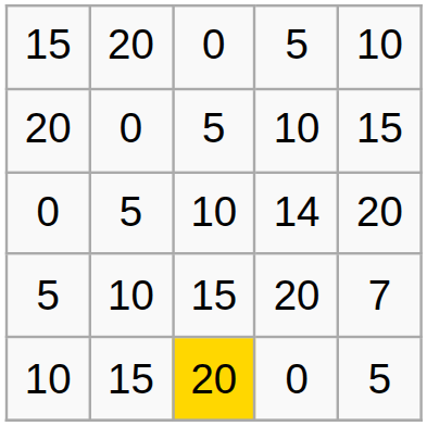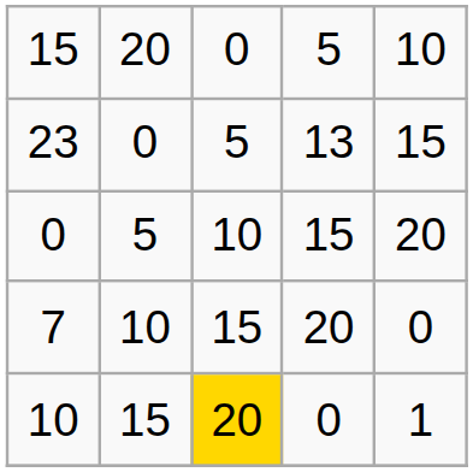row 2 | column 1: 20 -> 23
row 2 | column 4: 10 -> 13
row 3 | column 4: 14 -> 15
row 4 | column 1: 5 -> 7
row 4 | column 5: 7 -> 0
row 5 | column 5: 5 -> 1
